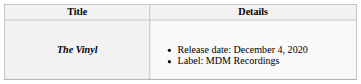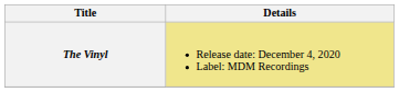The Vinyl | Details: no background -> khaki background
